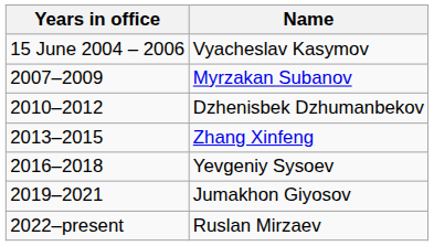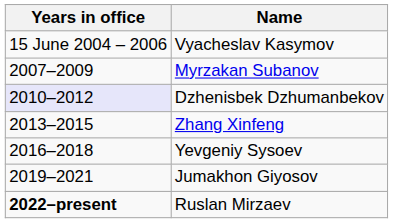Dzhenisbek Dzhumanbekov | Years in office: no background -> lavender background
Ruslan Mirzaev | Years in office: normal -> bold
